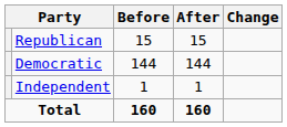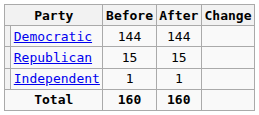rows swapped: Democratic <-> Republican
